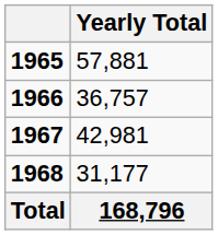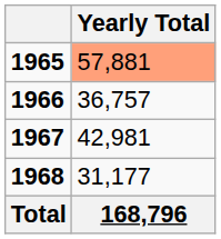1965 | Yearly Total: no background -> lightsalmon background
